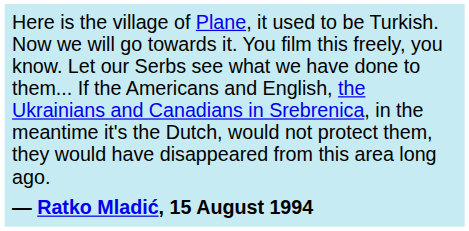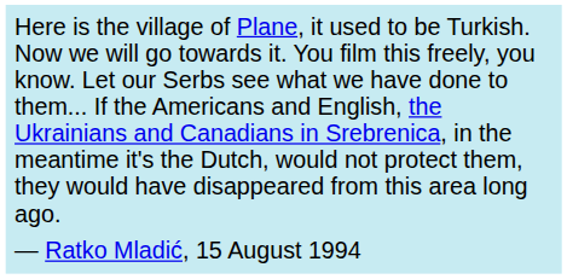row 2 | column 1: bold -> normal
